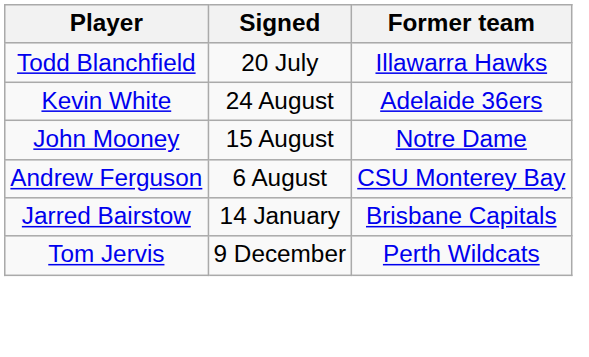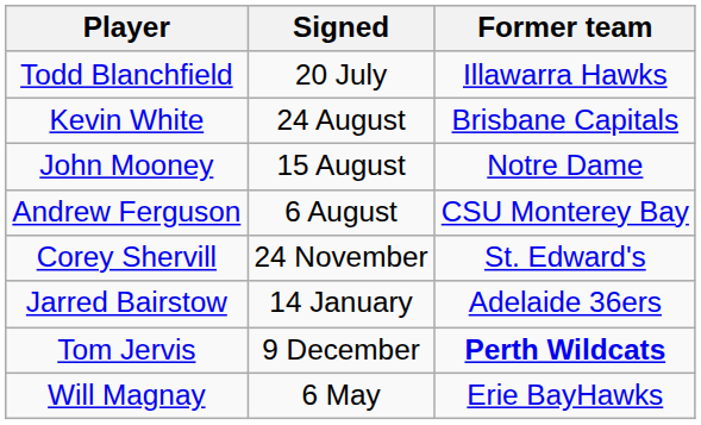Kevin White | Former team: Adelaide 36ers -> Brisbane Capitals
+ row: Corey Shervill | 24 November | St. Edward's
Jarred Bairstow | Former team: Brisbane Capitals -> Adelaide 36ers
Tom Jervis | Former team: normal -> bold
+ row: Will Magnay | 6 May | Erie BayHawks
